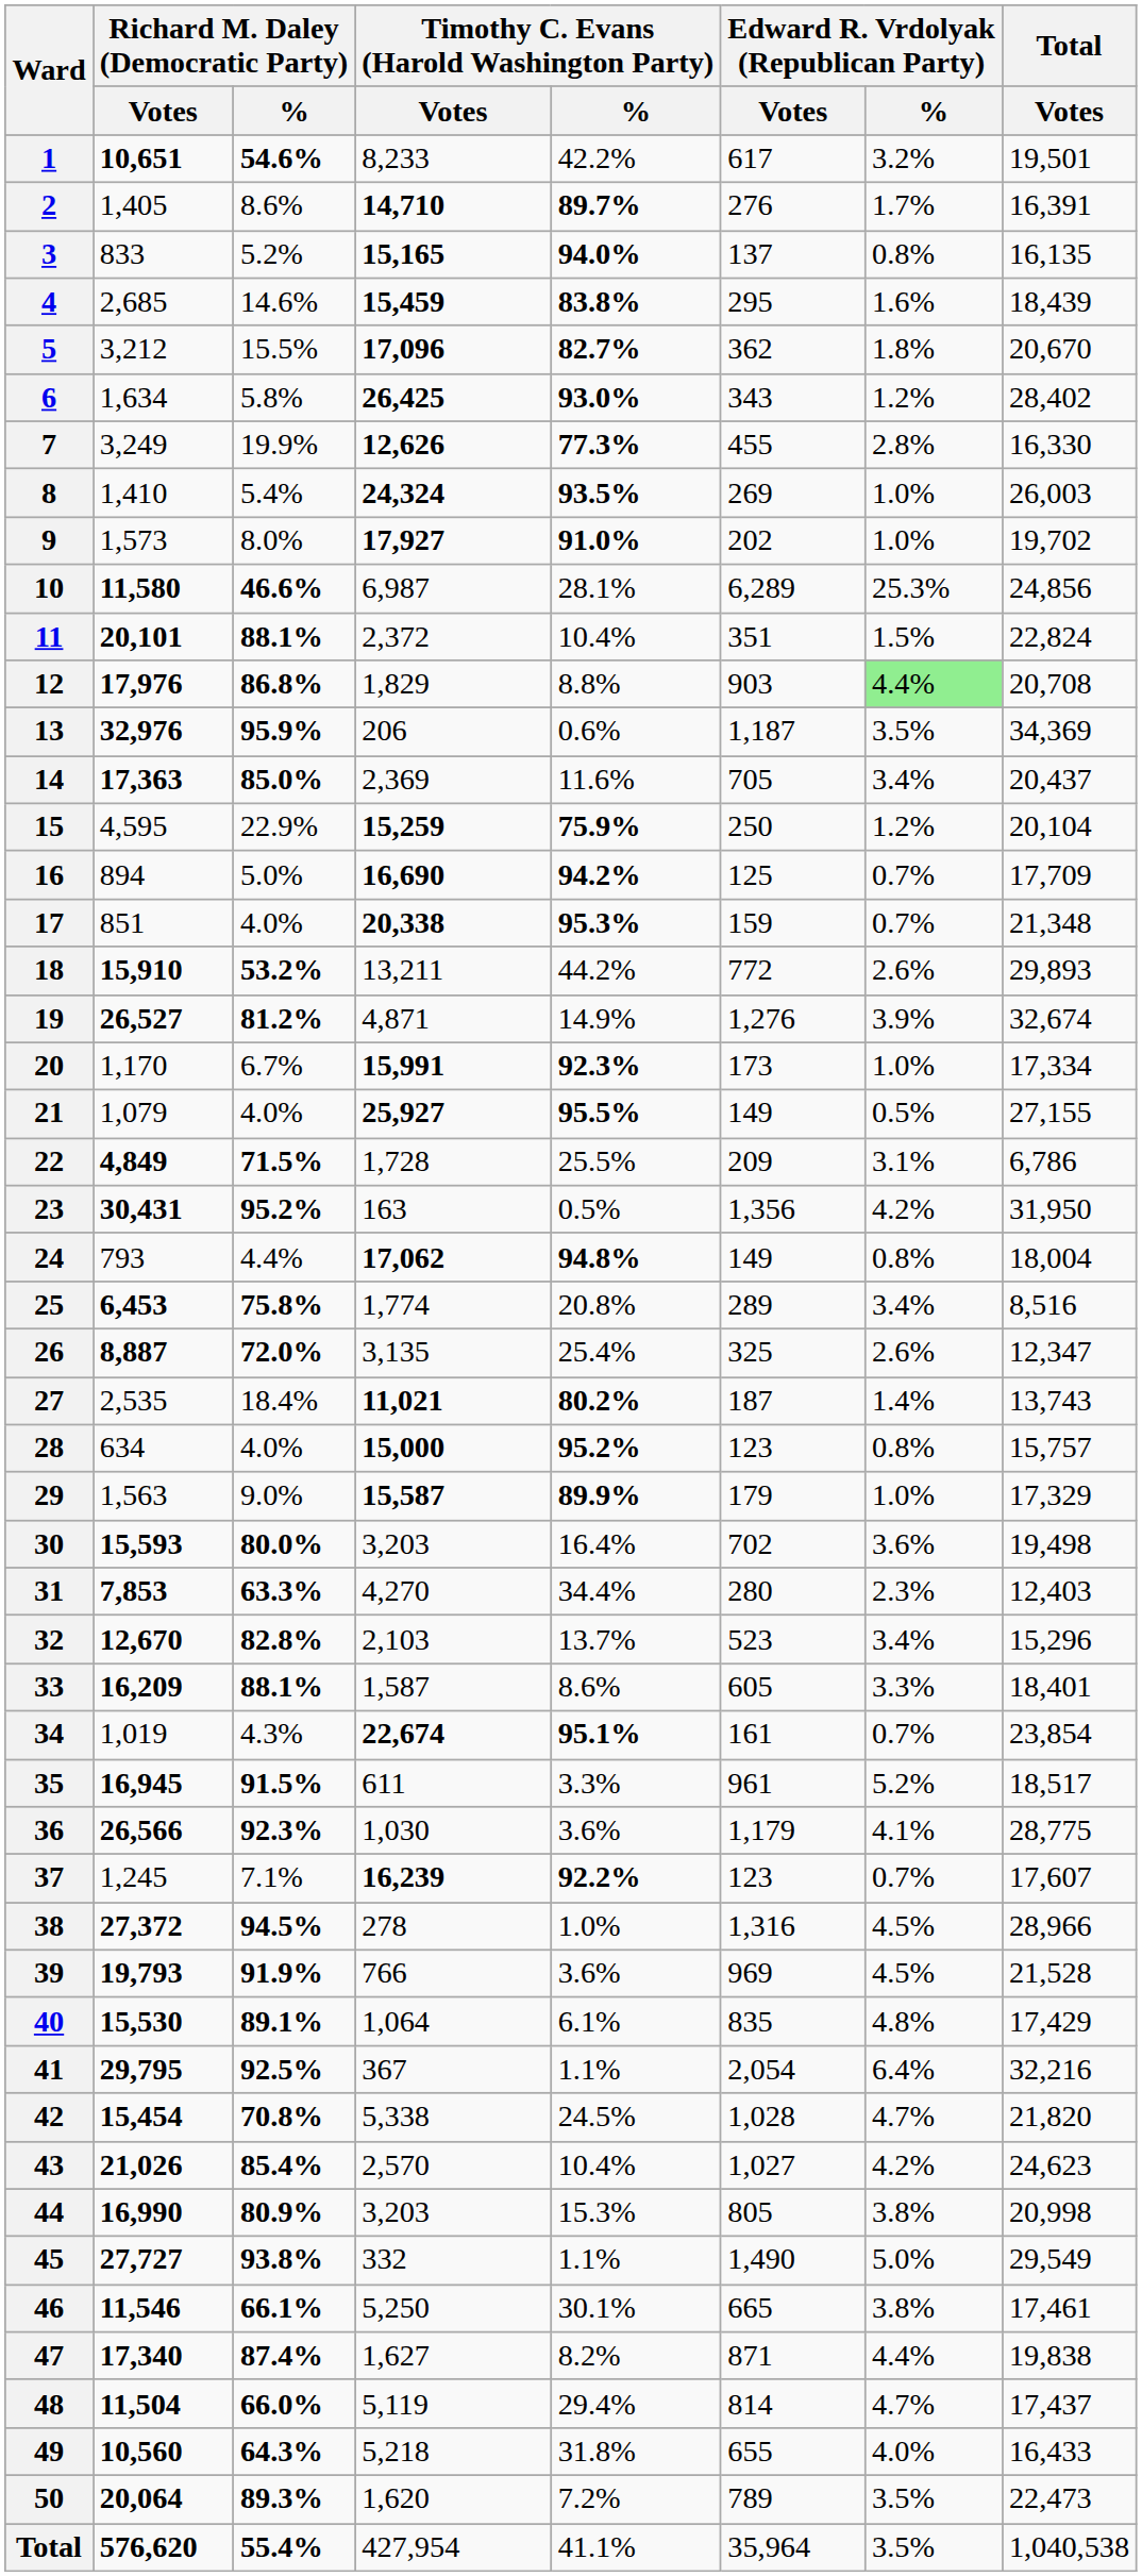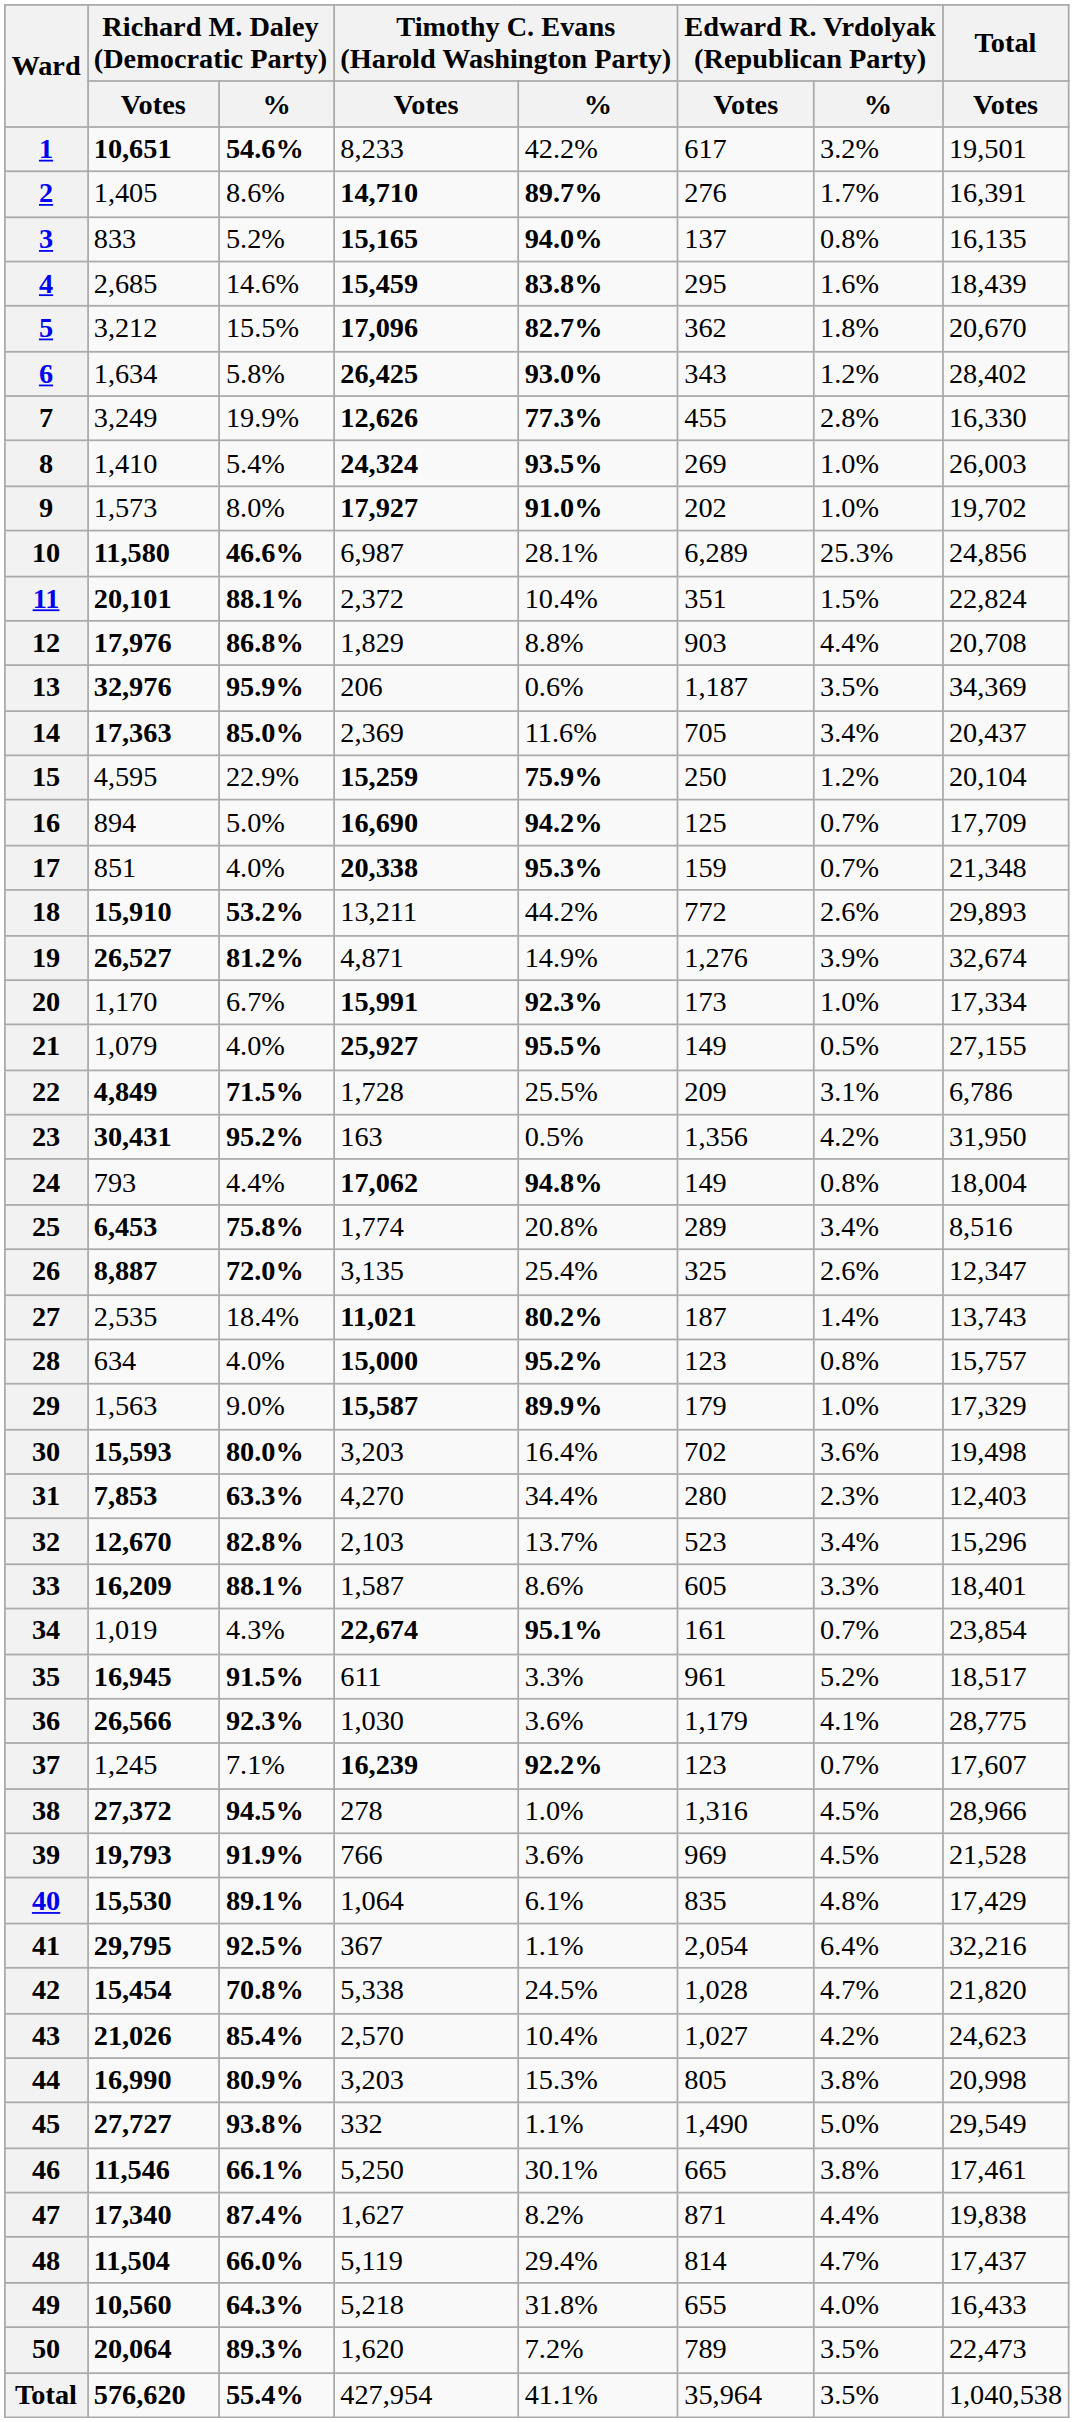12 | Edward R. Vrdolyak (Republican Party) / %: lightgreen background -> no background
